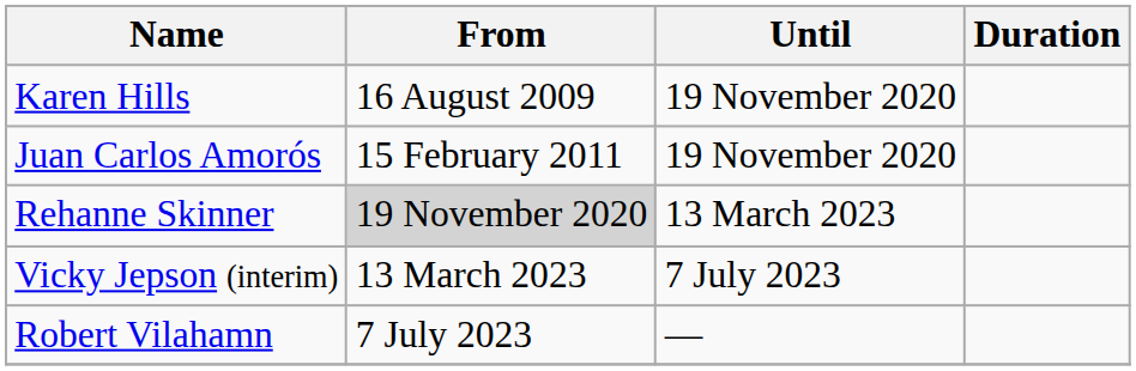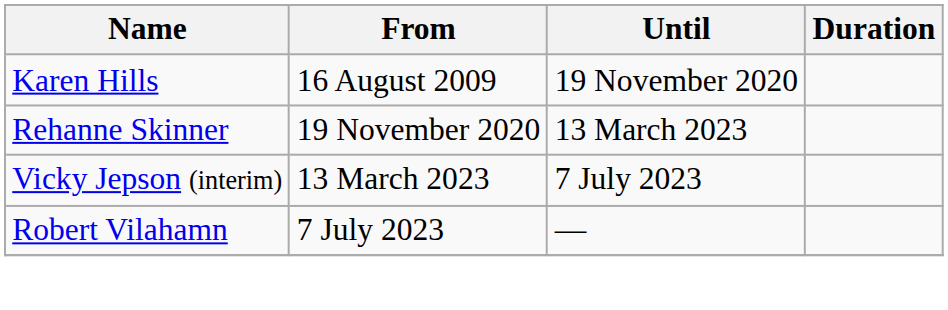- row: Juan Carlos Amorós | 15 February 2011 | 19 November 2020
Rehanne Skinner | From: lightgrey background -> no background
